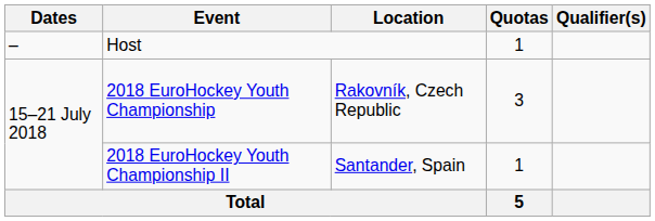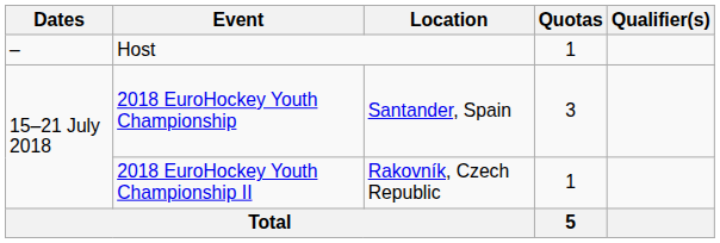2018 EuroHockey Youth Championship | Location: Rakovník, Czech Republic -> Santander, Spain
2018 EuroHockey Youth Championship II | Location: Santander, Spain -> Rakovník, Czech Republic
